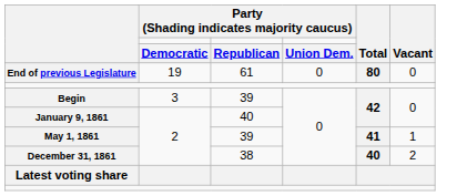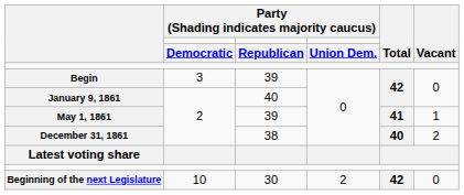- row: End of previous Legislature | 19 | 61 | 0 | 80 | 0
+ row: Beginning of the next Legislature | 10 | 30 | 2 | 42 | 0
